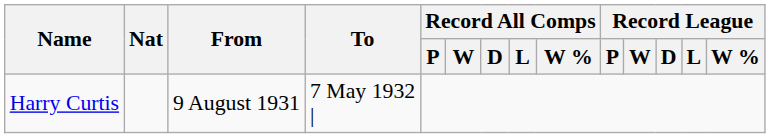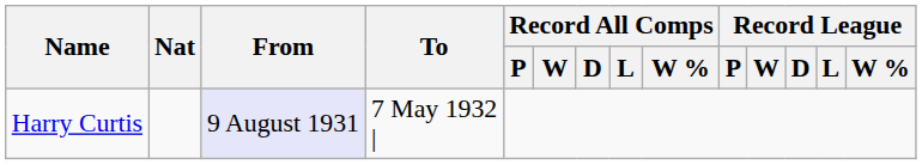Harry Curtis | From: no background -> lavender background
